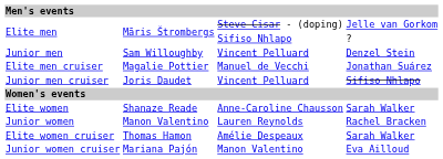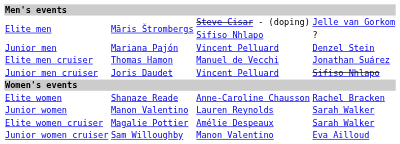Junior men | column 2: Sam Willoughby -> Mariana Pajón
Elite men cruiser | column 2: Magalie Pottier -> Thomas Hamon
Elite women | column 4: Sarah Walker -> Rachel Bracken
Junior women | column 4: Rachel Bracken -> Sarah Walker
Elite women cruiser | column 2: Thomas Hamon -> Magalie Pottier
Junior women cruiser | column 2: Mariana Pajón -> Sam Willoughby
